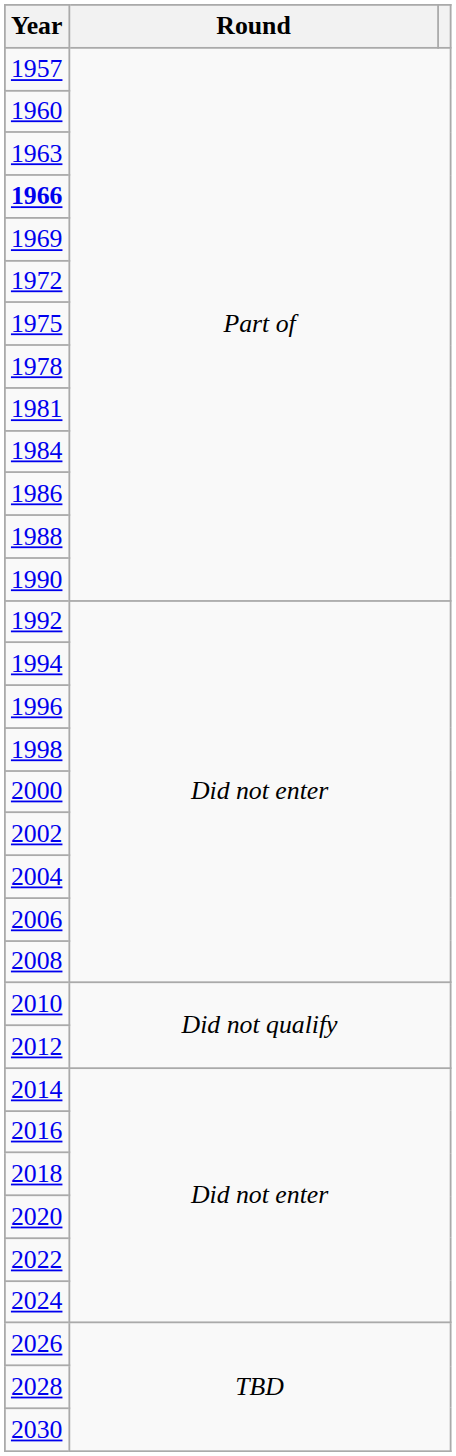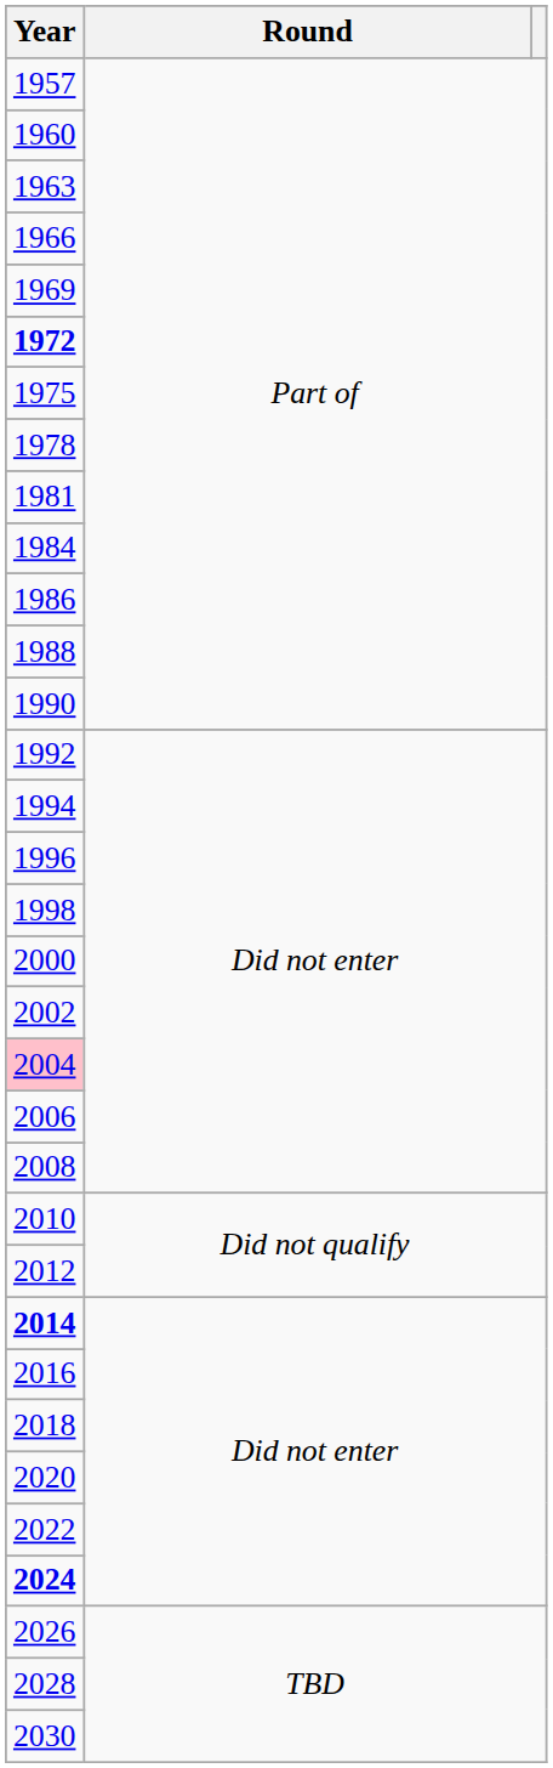1966 | Year: bold -> normal
1972 | Year: normal -> bold
2004 | Year: no background -> pink background
2014 | Year: normal -> bold
2024 | Year: normal -> bold
